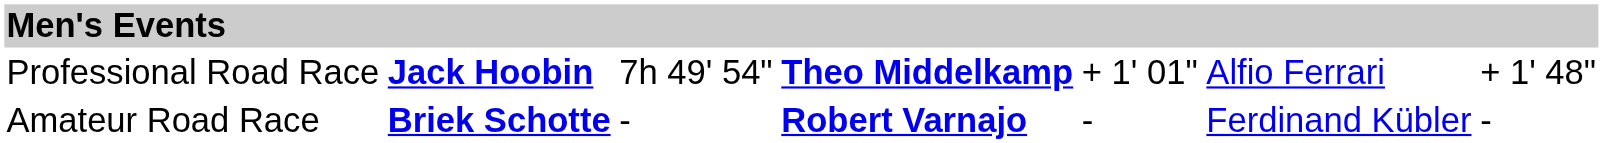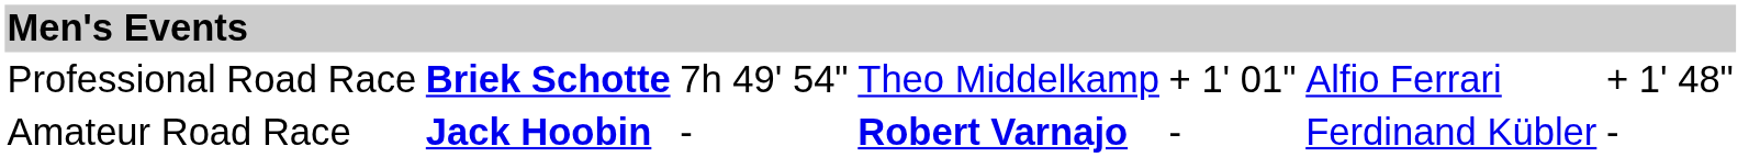Professional Road Race | column 2: Jack Hoobin -> Briek Schotte
Professional Road Race | column 4: bold -> normal
Amateur Road Race | column 2: Briek Schotte -> Jack Hoobin
